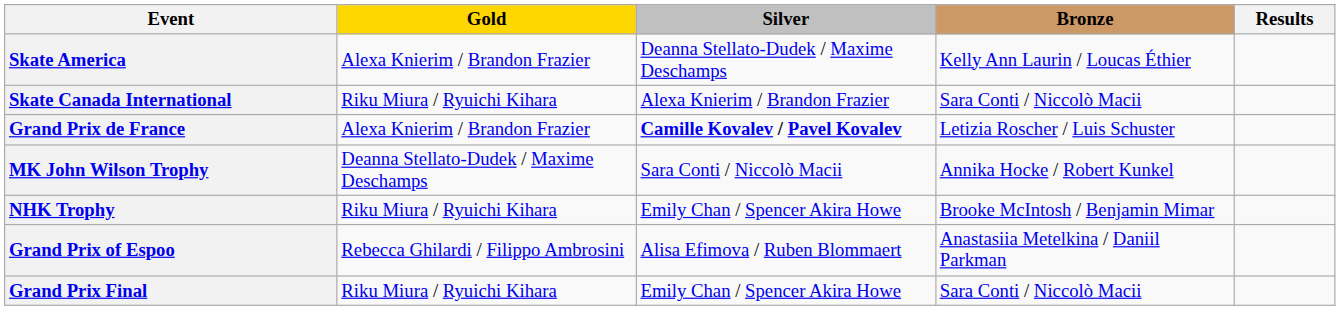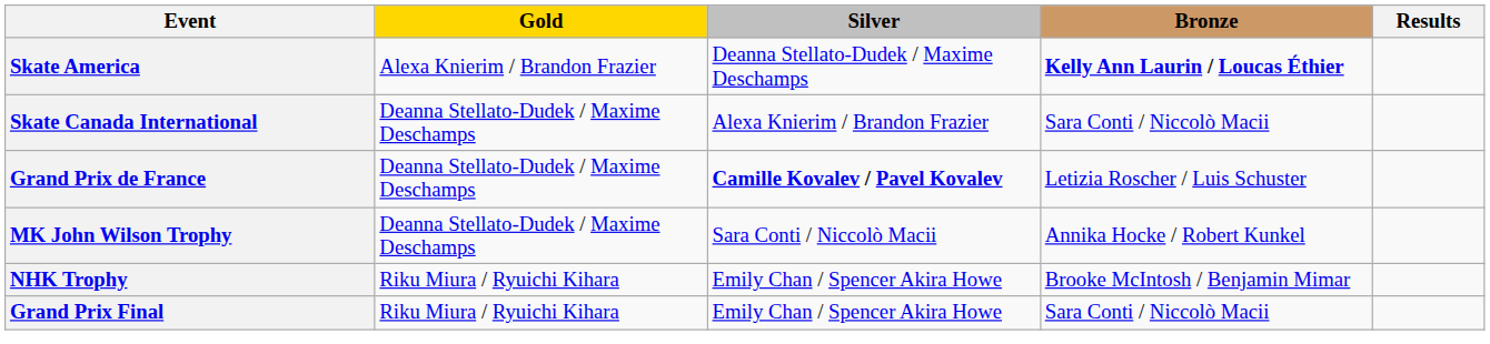Skate America | Bronze: normal -> bold
Skate Canada International | Gold: Riku Miura / Ryuichi Kihara -> Deanna Stellato-Dudek / Maxime Deschamps
Grand Prix de France | Gold: Alexa Knierim / Brandon Frazier -> Deanna Stellato-Dudek / Maxime Deschamps
- row: Grand Prix of Espoo | Rebecca Ghilardi / Filippo Ambrosini | Alisa Efimova / Ruben Blommaert | Anastasiia Metelkina / Daniil Parkman
